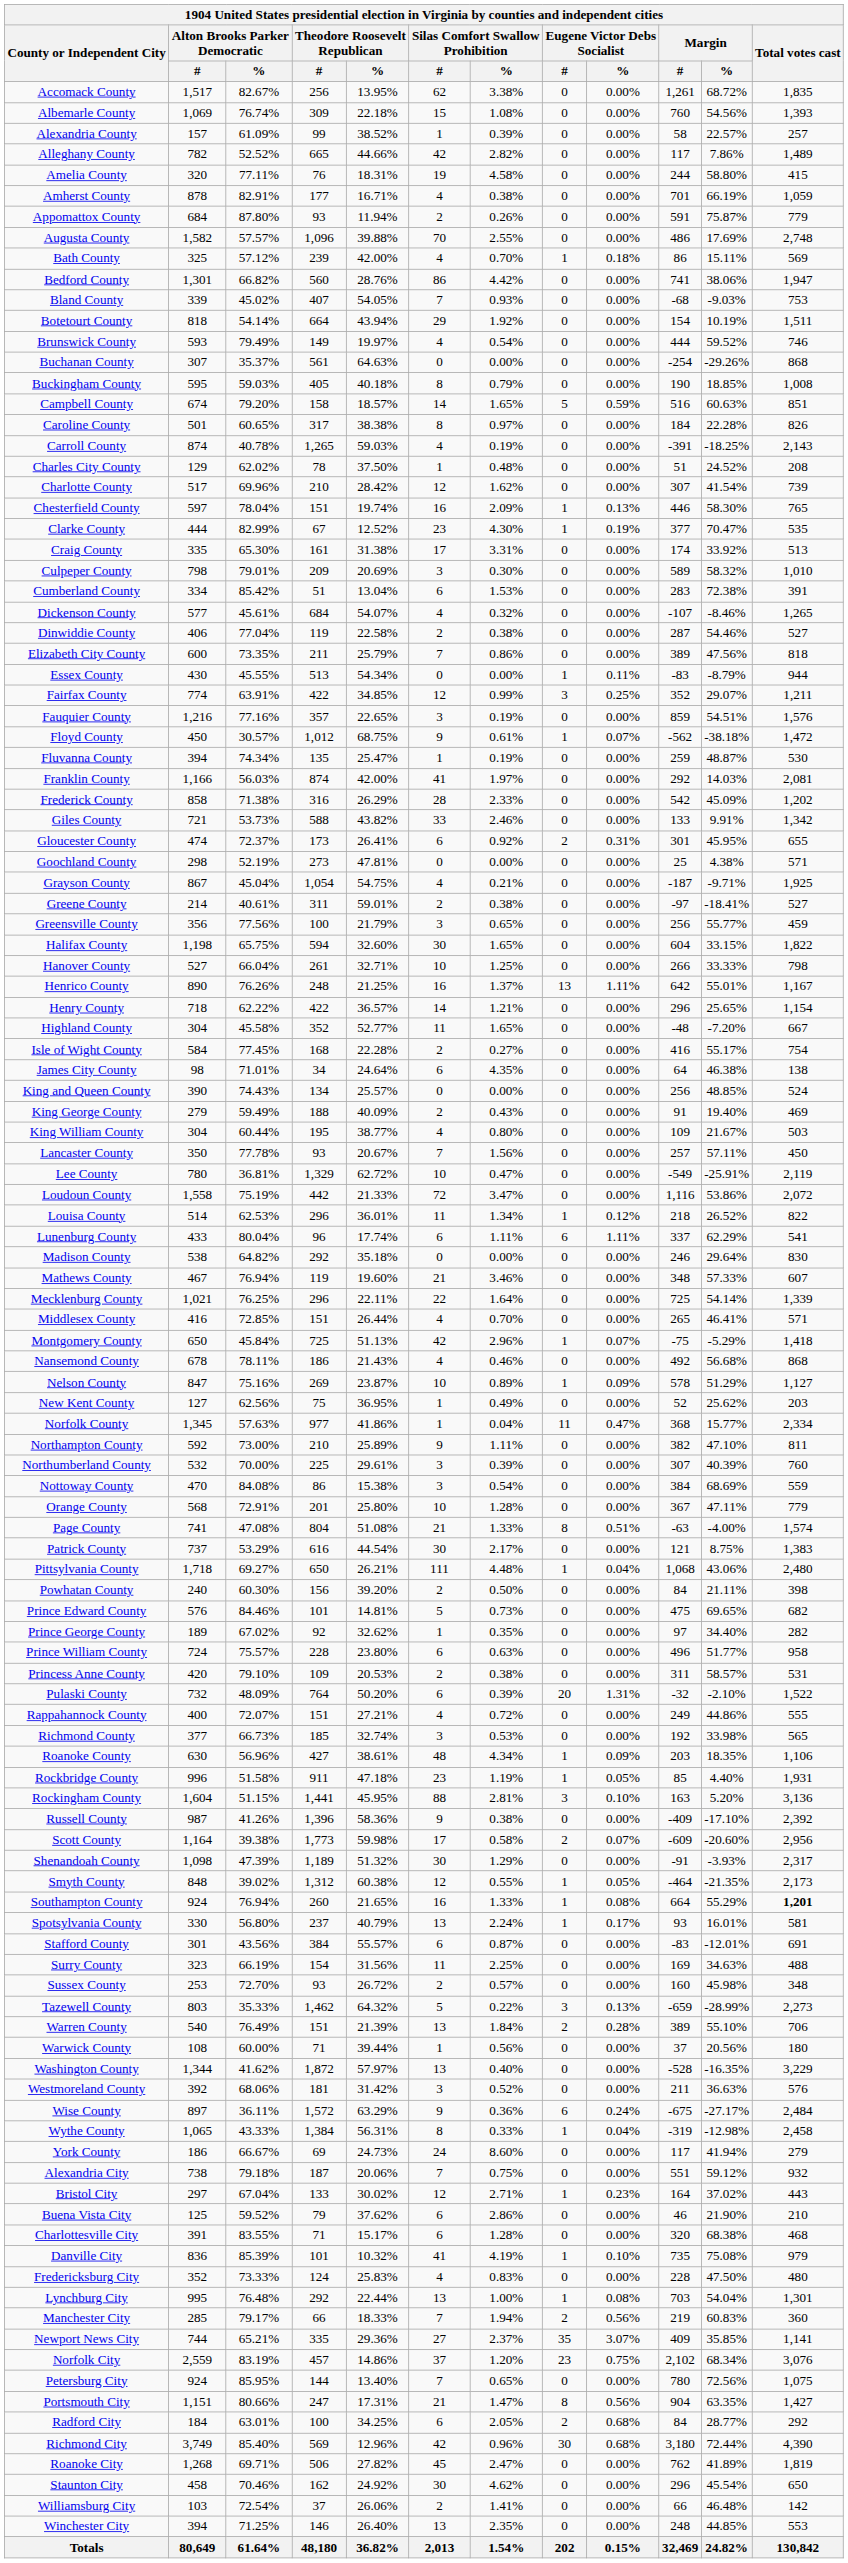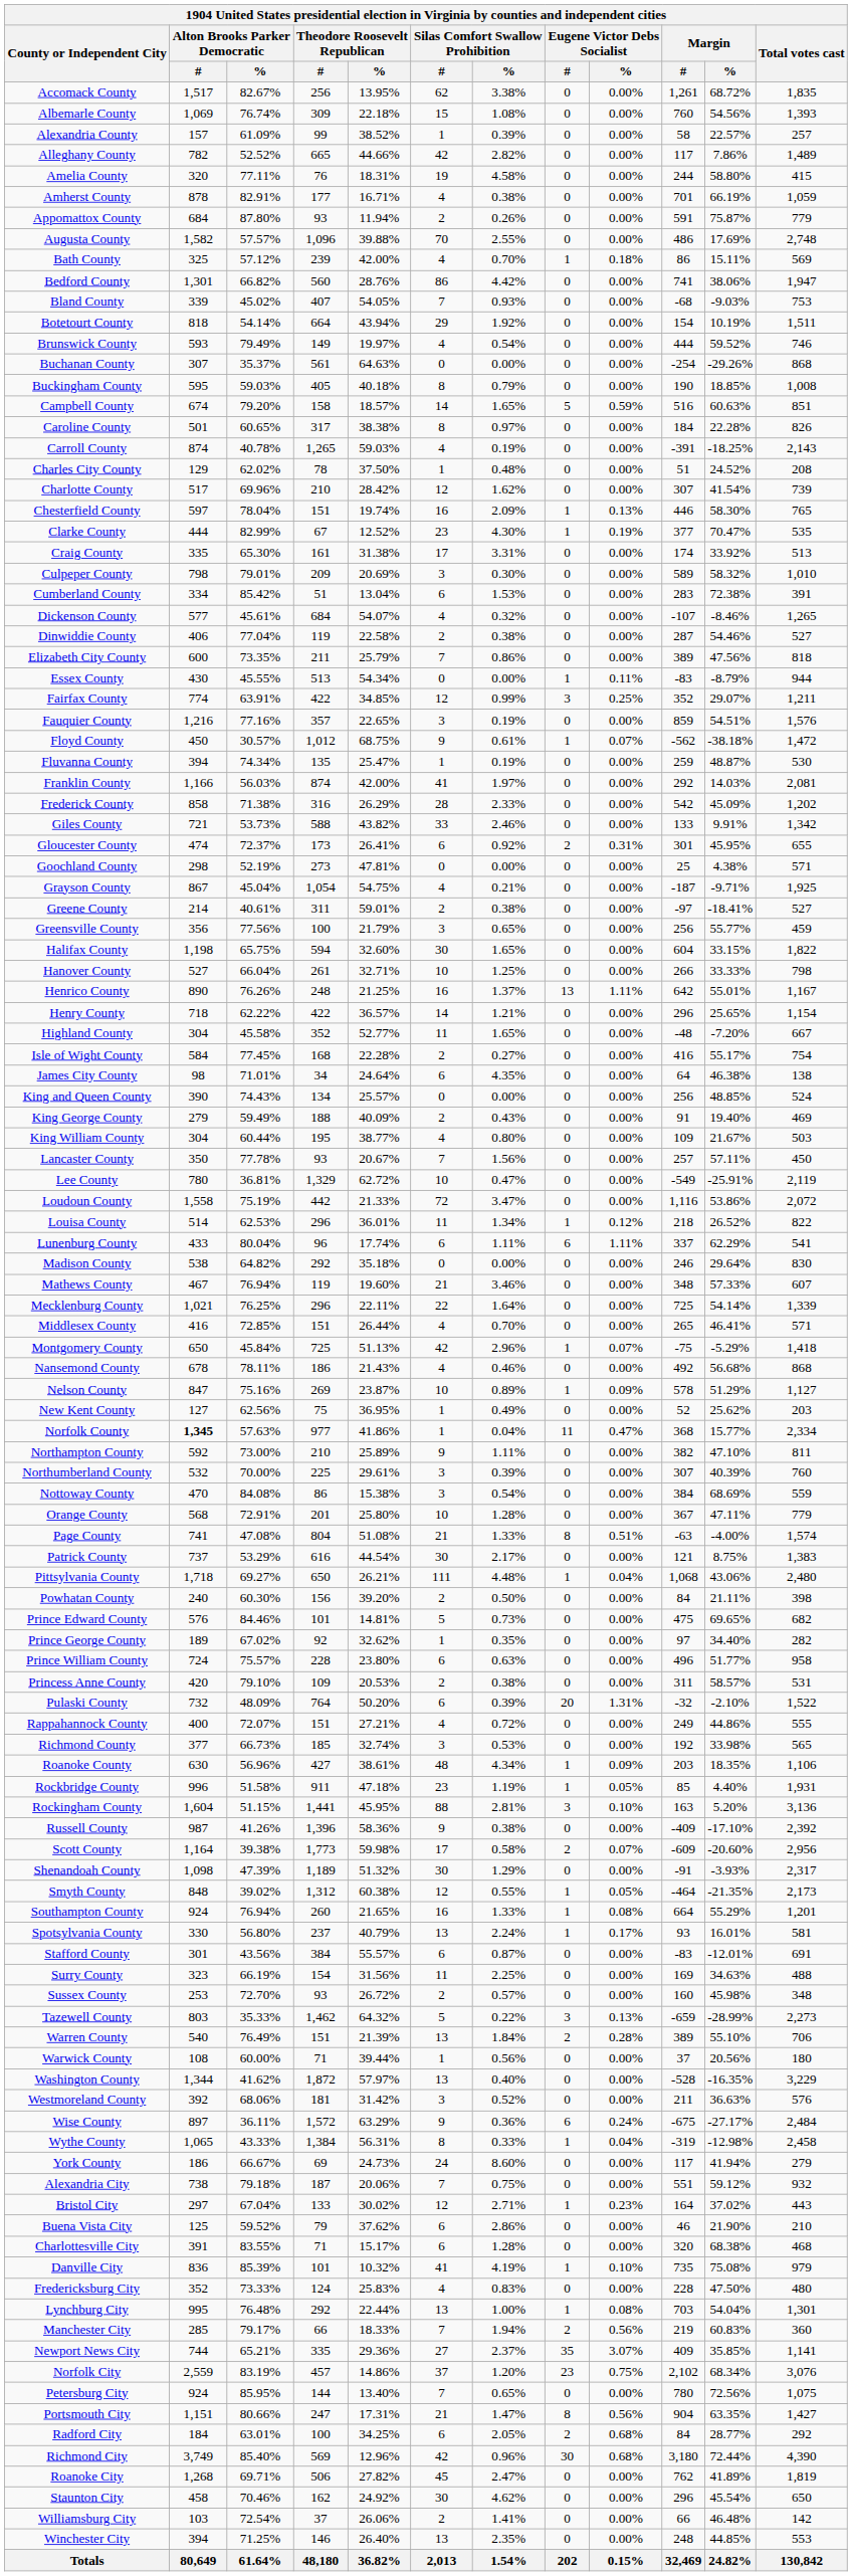Norfolk County | Alton Brooks Parker Democratic / #: normal -> bold
Southampton County | Total votes cast: bold -> normal
